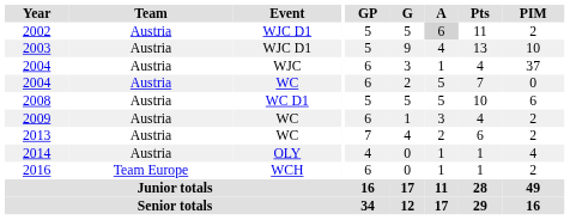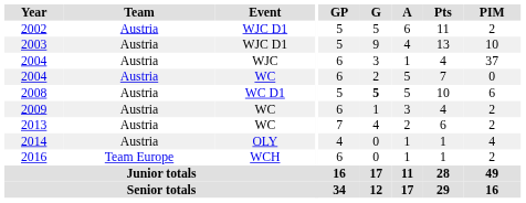2002 | A: lightgrey background -> no background
2008 | G: normal -> bold
